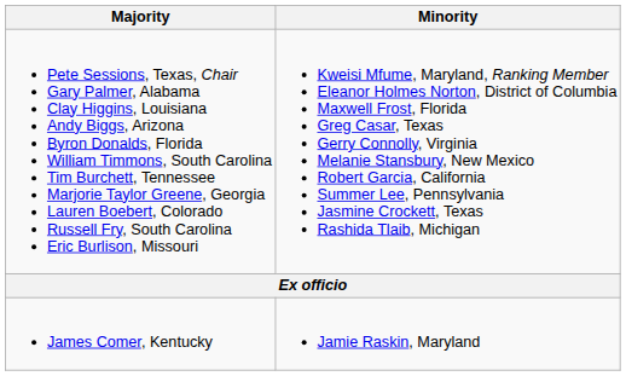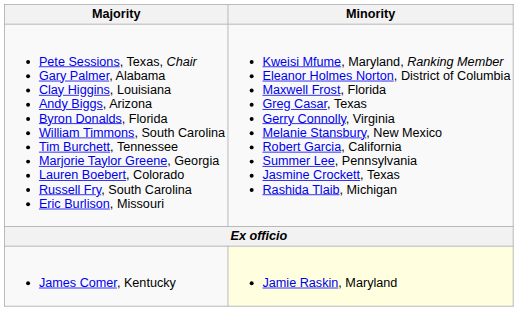James Comer, Kentucky | Minority: no background -> lightyellow background
